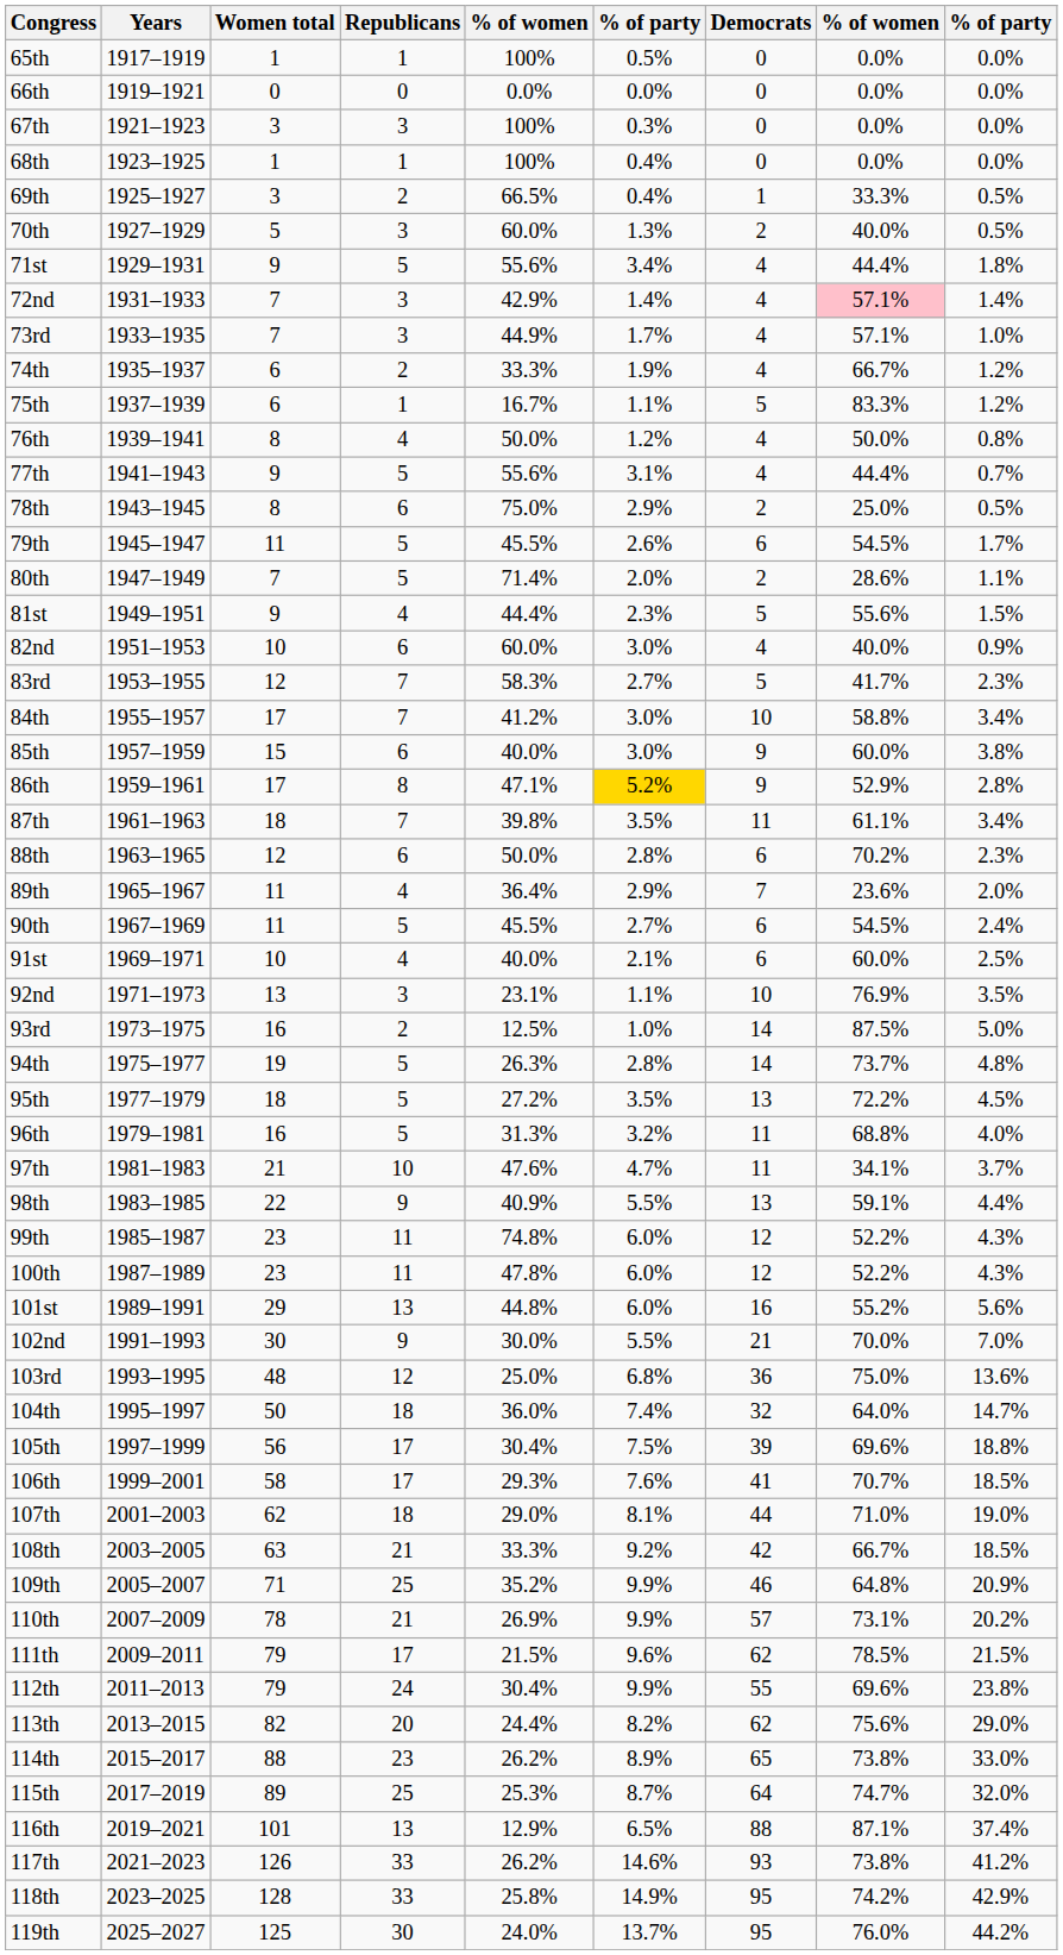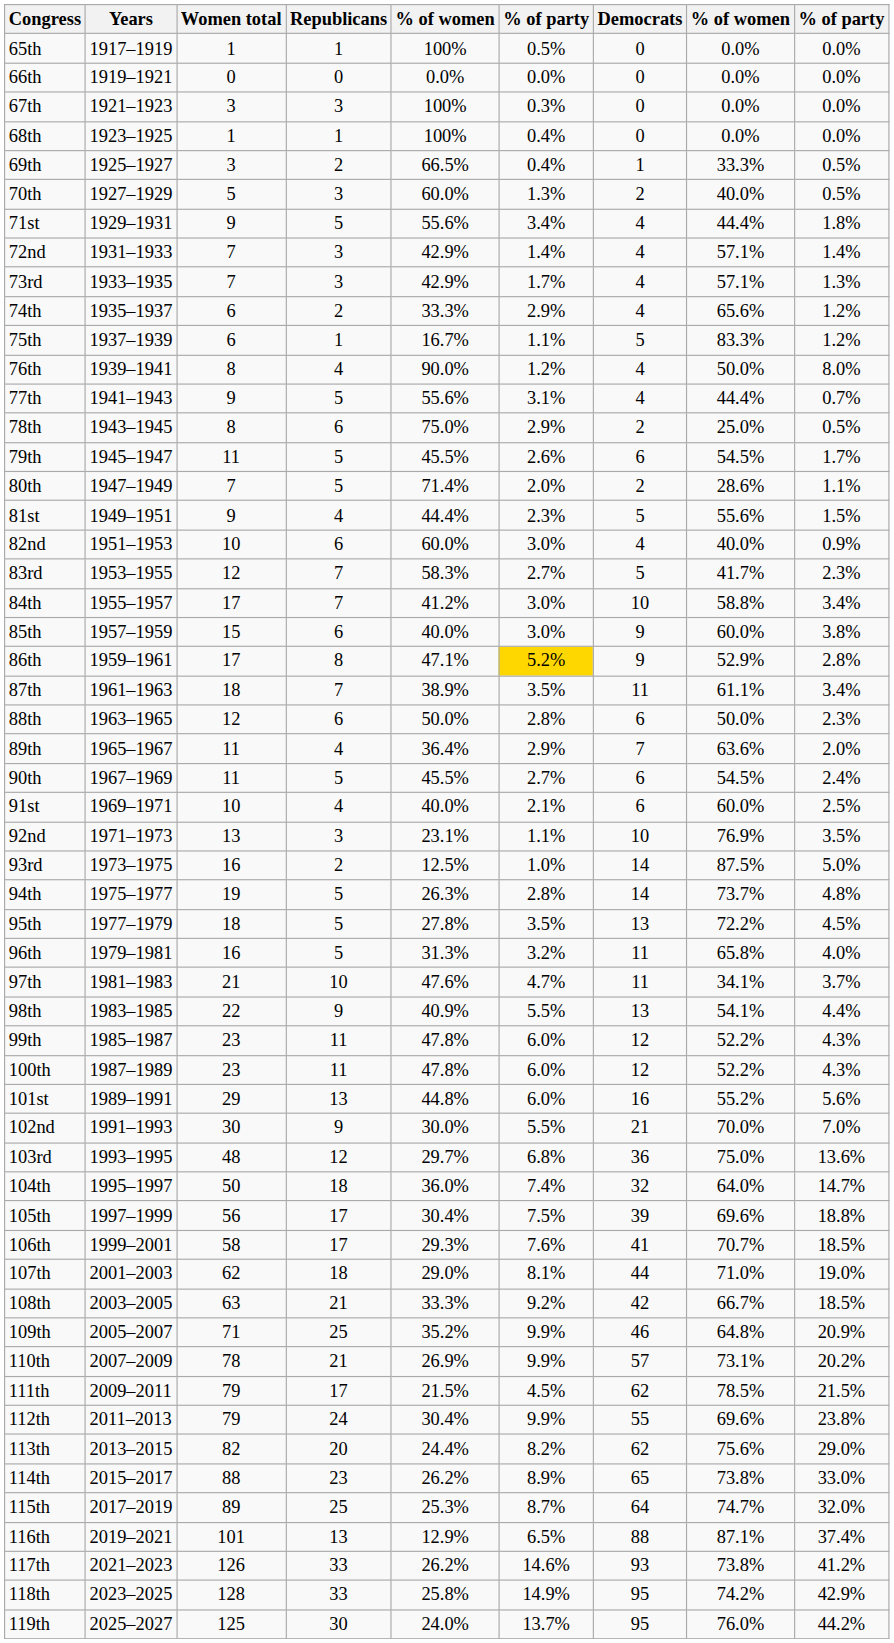72nd | column 8: pink background -> no background
73rd | column 5: 44.9% -> 42.9%
73rd | column 9: 1.0% -> 1.3%
74th | column 6: 1.9% -> 2.9%
74th | column 8: 66.7% -> 65.6%
76th | column 5: 50.0% -> 90.0%
76th | column 9: 0.8% -> 8.0%
87th | column 5: 39.8% -> 38.9%
88th | column 8: 70.2% -> 50.0%
89th | column 8: 23.6% -> 63.6%
95th | column 5: 27.2% -> 27.8%
96th | column 8: 68.8% -> 65.8%
98th | column 8: 59.1% -> 54.1%
99th | column 5: 74.8% -> 47.8%
103rd | column 5: 25.0% -> 29.7%
111th | column 6: 9.6% -> 4.5%
